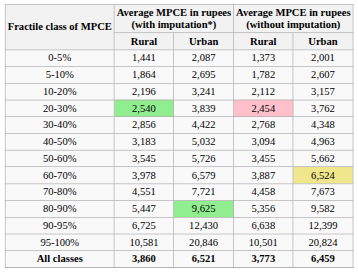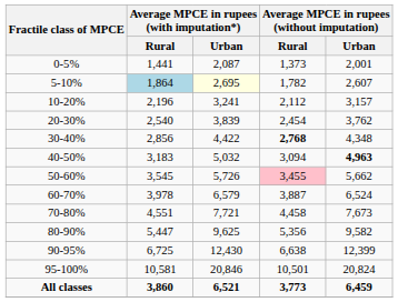5-10% | Average MPCE in rupees (with imputation*) / Rural: no background -> lightblue background
5-10% | Average MPCE in rupees (with imputation*) / Urban: no background -> lightyellow background
20-30% | Average MPCE in rupees (with imputation*) / Rural: lightgreen background -> no background
20-30% | Average MPCE in rupees (without imputation) / Rural: pink background -> no background
30-40% | Average MPCE in rupees (without imputation) / Rural: normal -> bold
40-50% | Average MPCE in rupees (without imputation) / Urban: normal -> bold
50-60% | Average MPCE in rupees (without imputation) / Rural: no background -> pink background
60-70% | Average MPCE in rupees (without imputation) / Urban: khaki background -> no background
80-90% | Average MPCE in rupees (with imputation*) / Urban: lightgreen background -> no background
